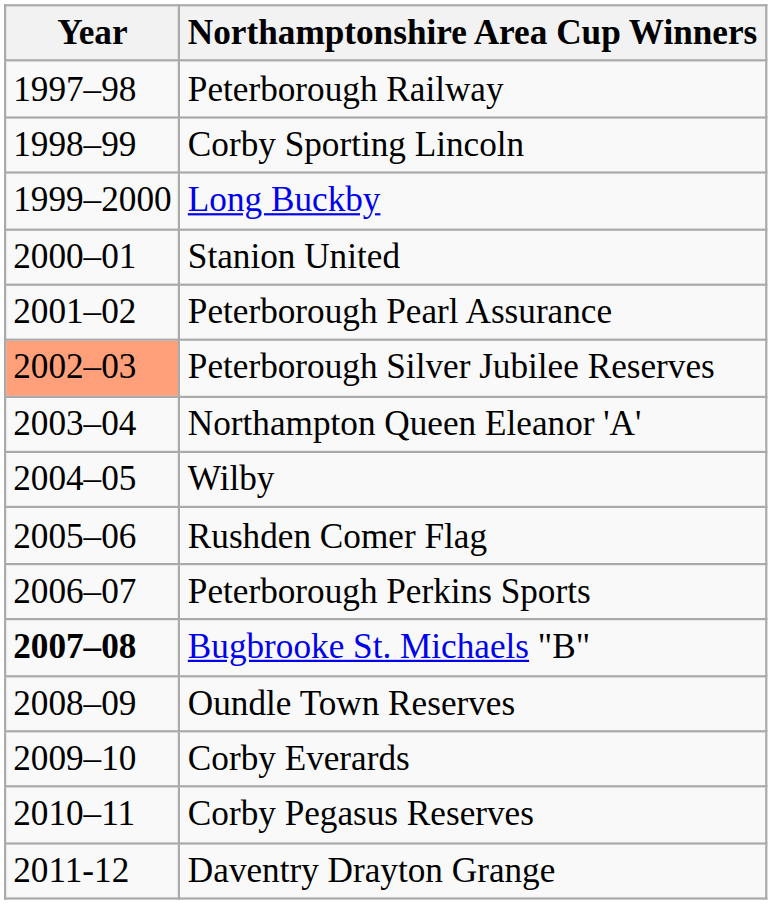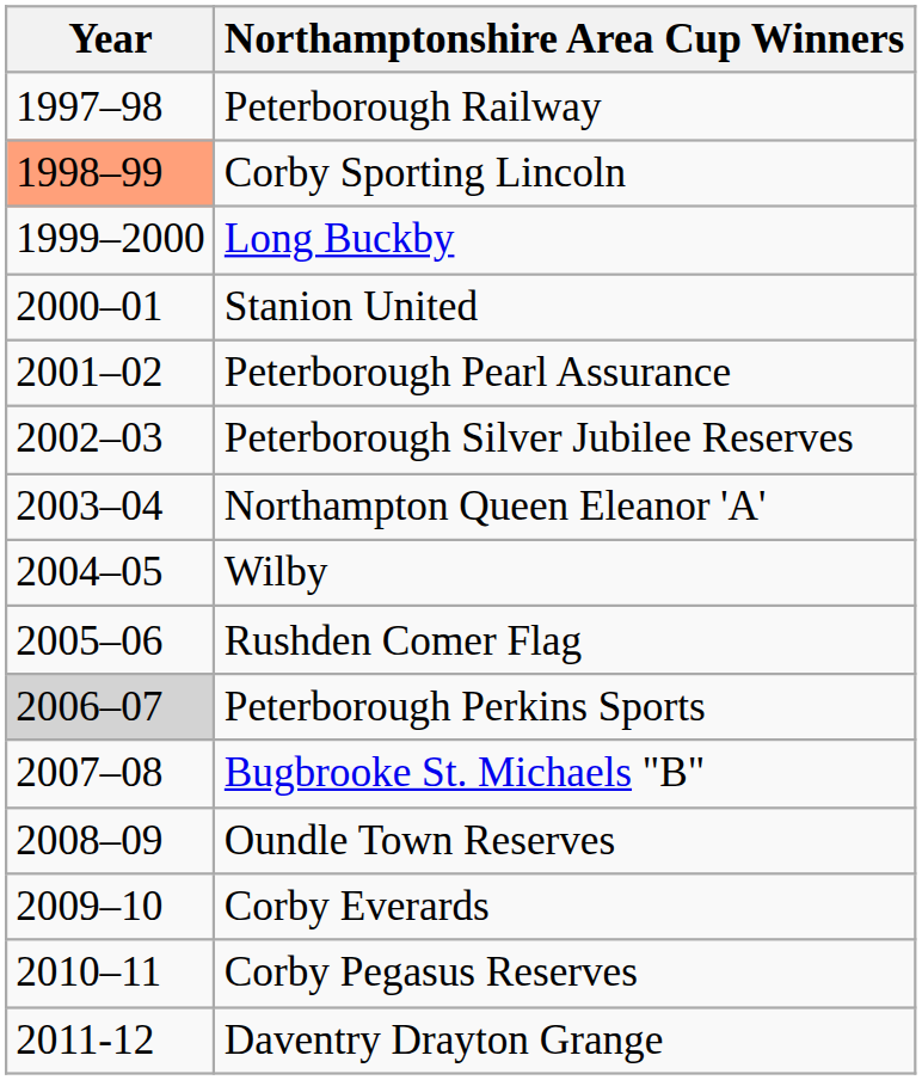Corby Sporting Lincoln | Year: no background -> lightsalmon background
Peterborough Silver Jubilee Reserves | Year: lightsalmon background -> no background
Peterborough Perkins Sports | Year: no background -> lightgrey background
Bugbrooke St. Michaels "B" | Year: bold -> normal
